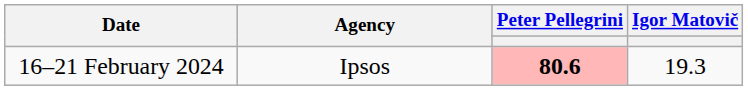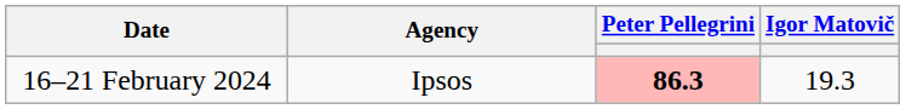16–21 February 2024 | Peter Pellegrini: 80.6 -> 86.3
